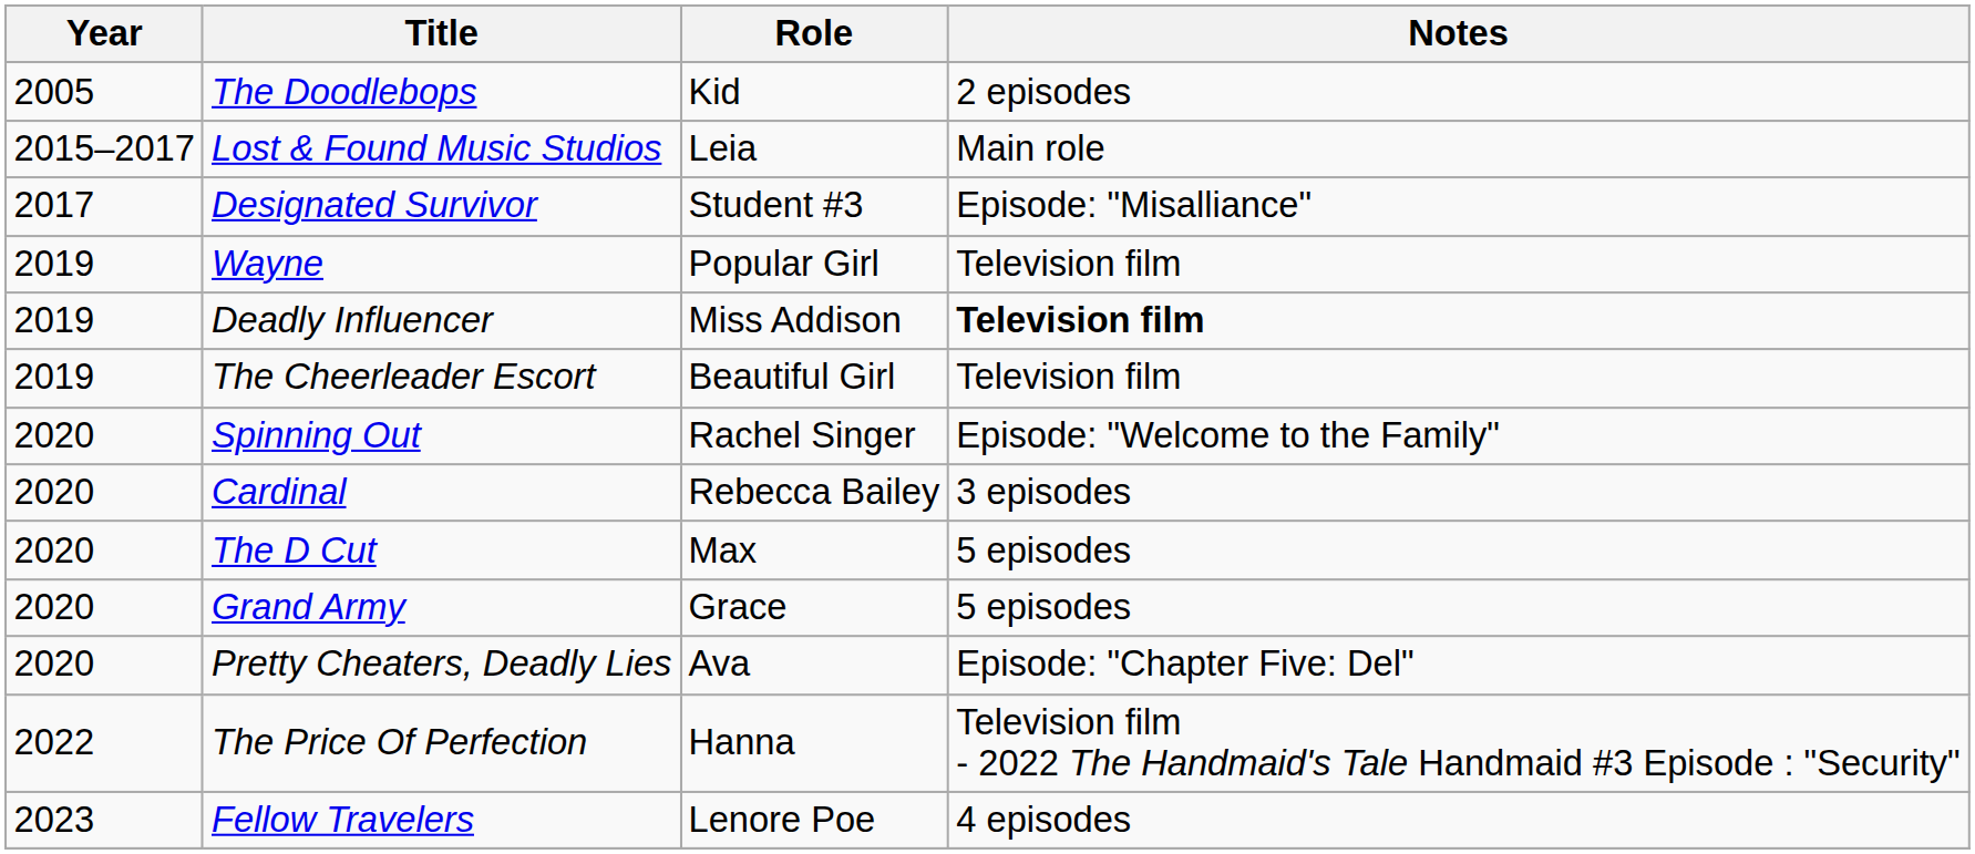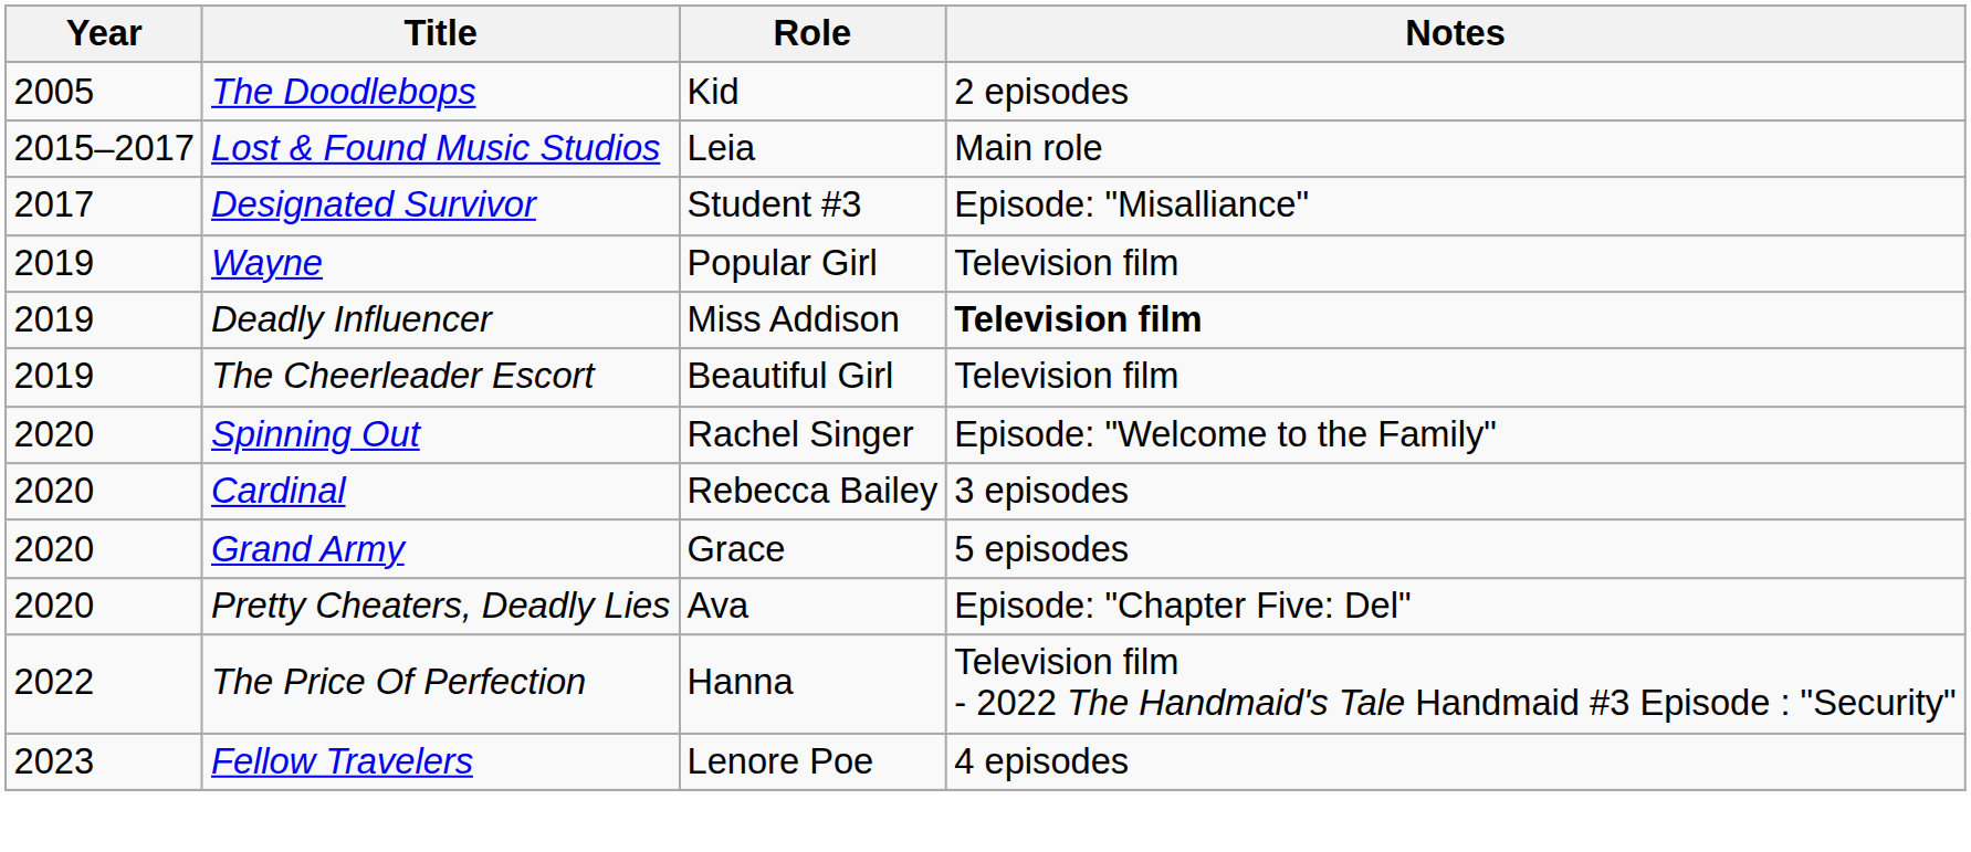- row: 2020 | The D Cut | Max | 5 episodes
